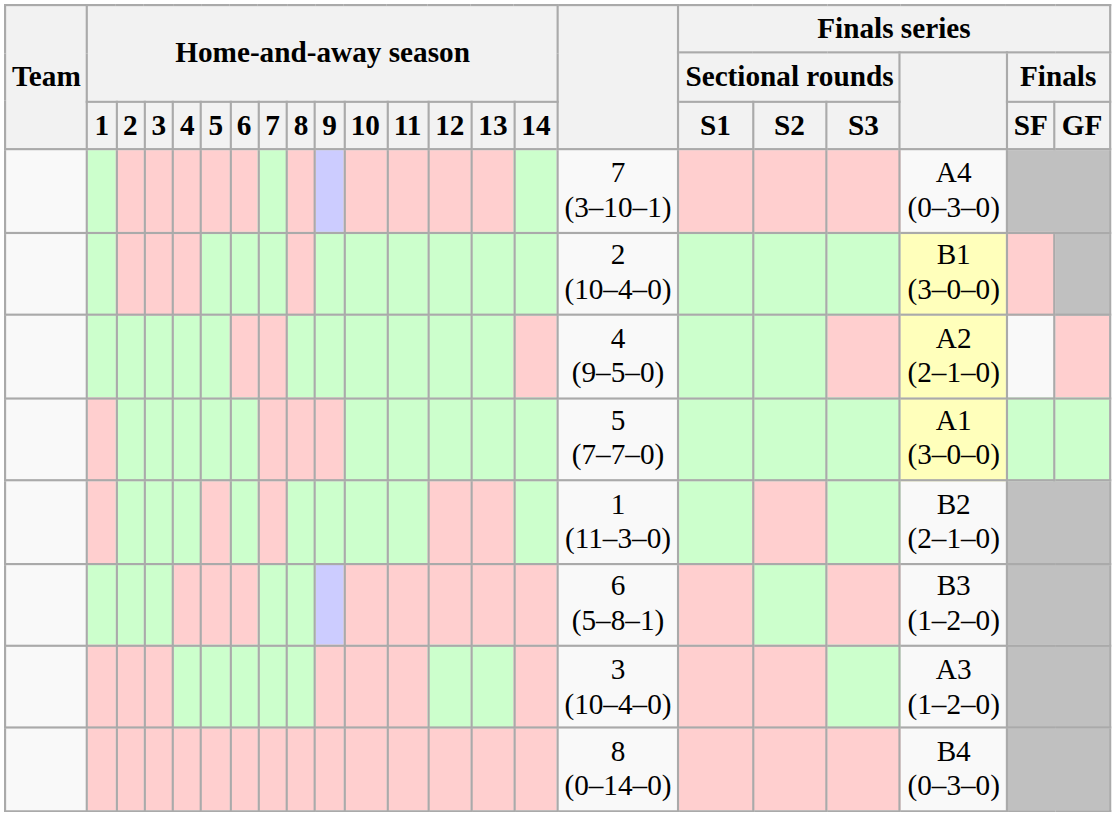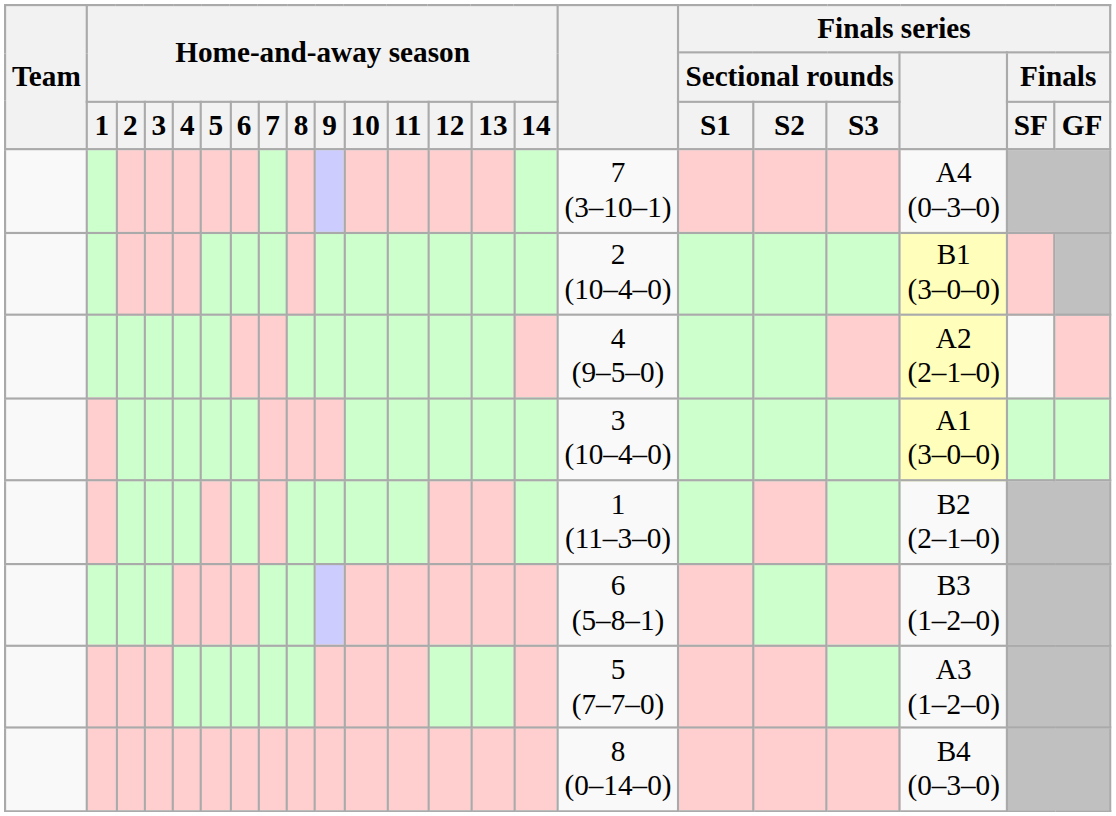row 7 | column 16: 5 (7–7–0) -> 3 (10–4–0)
row 10 | column 16: 3 (10–4–0) -> 5 (7–7–0)
